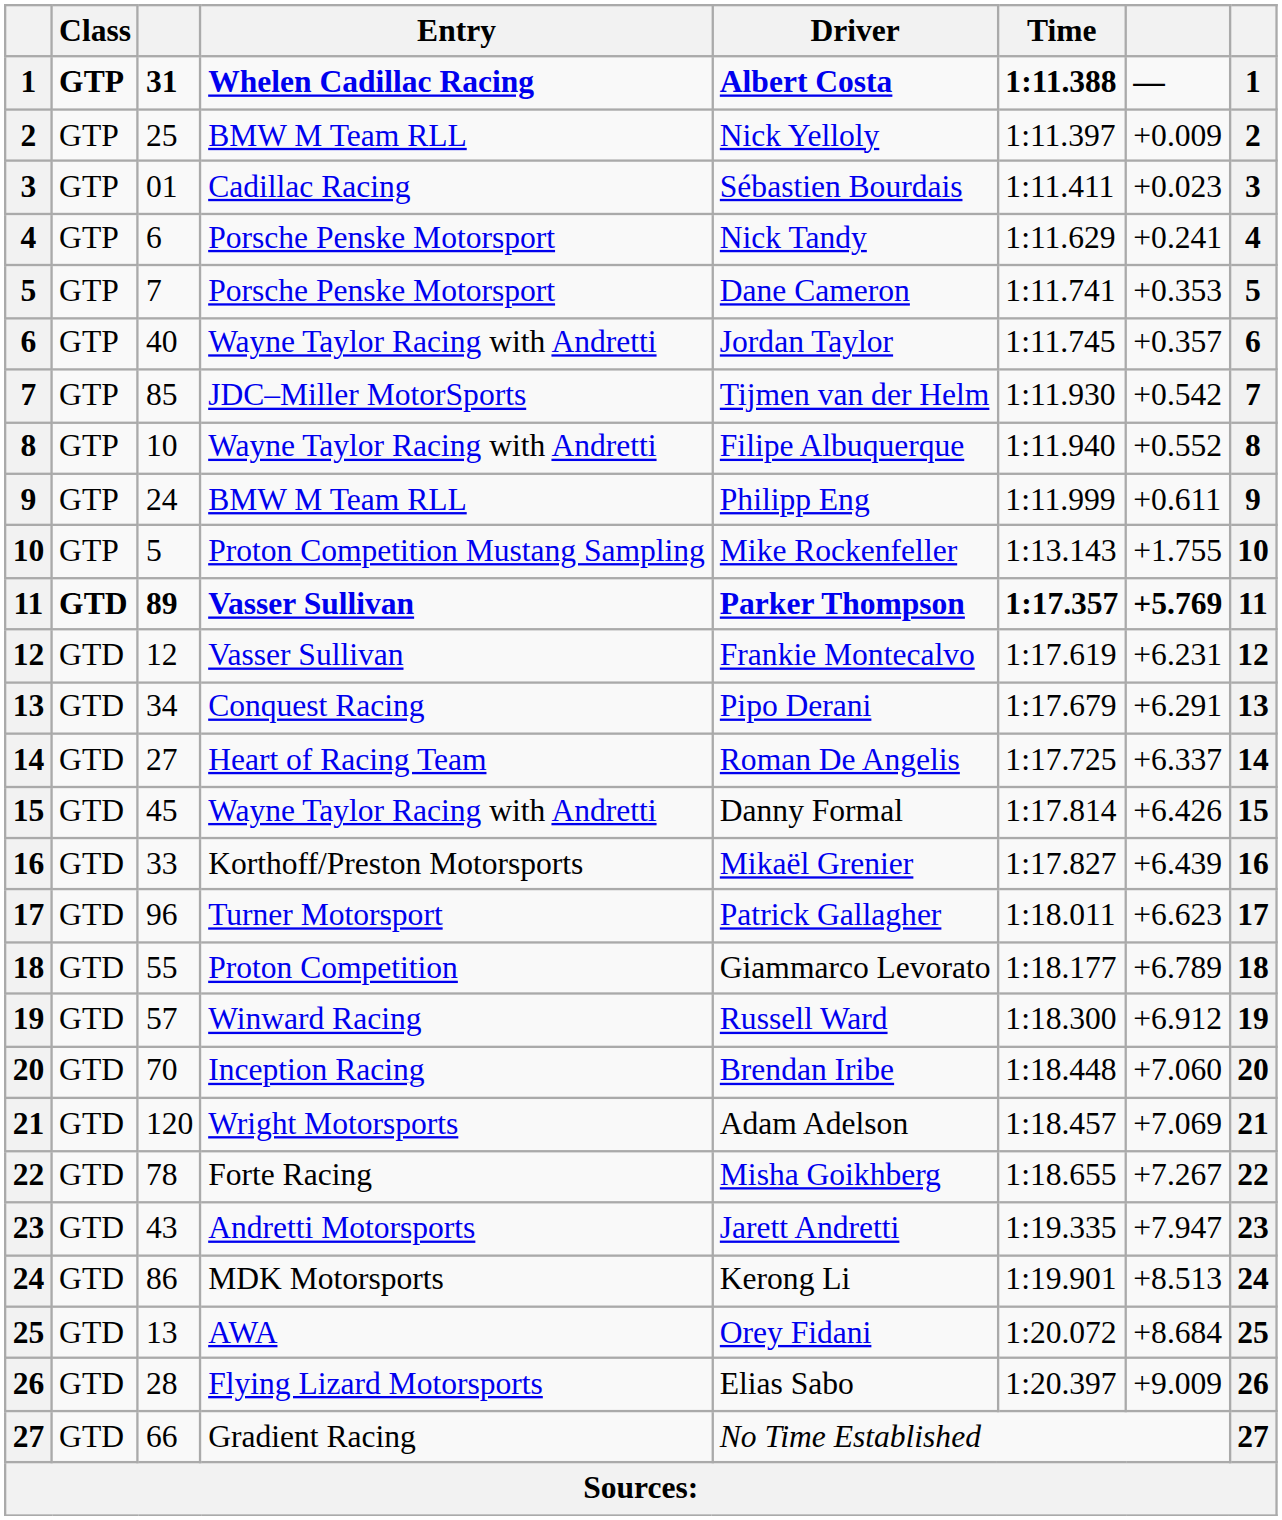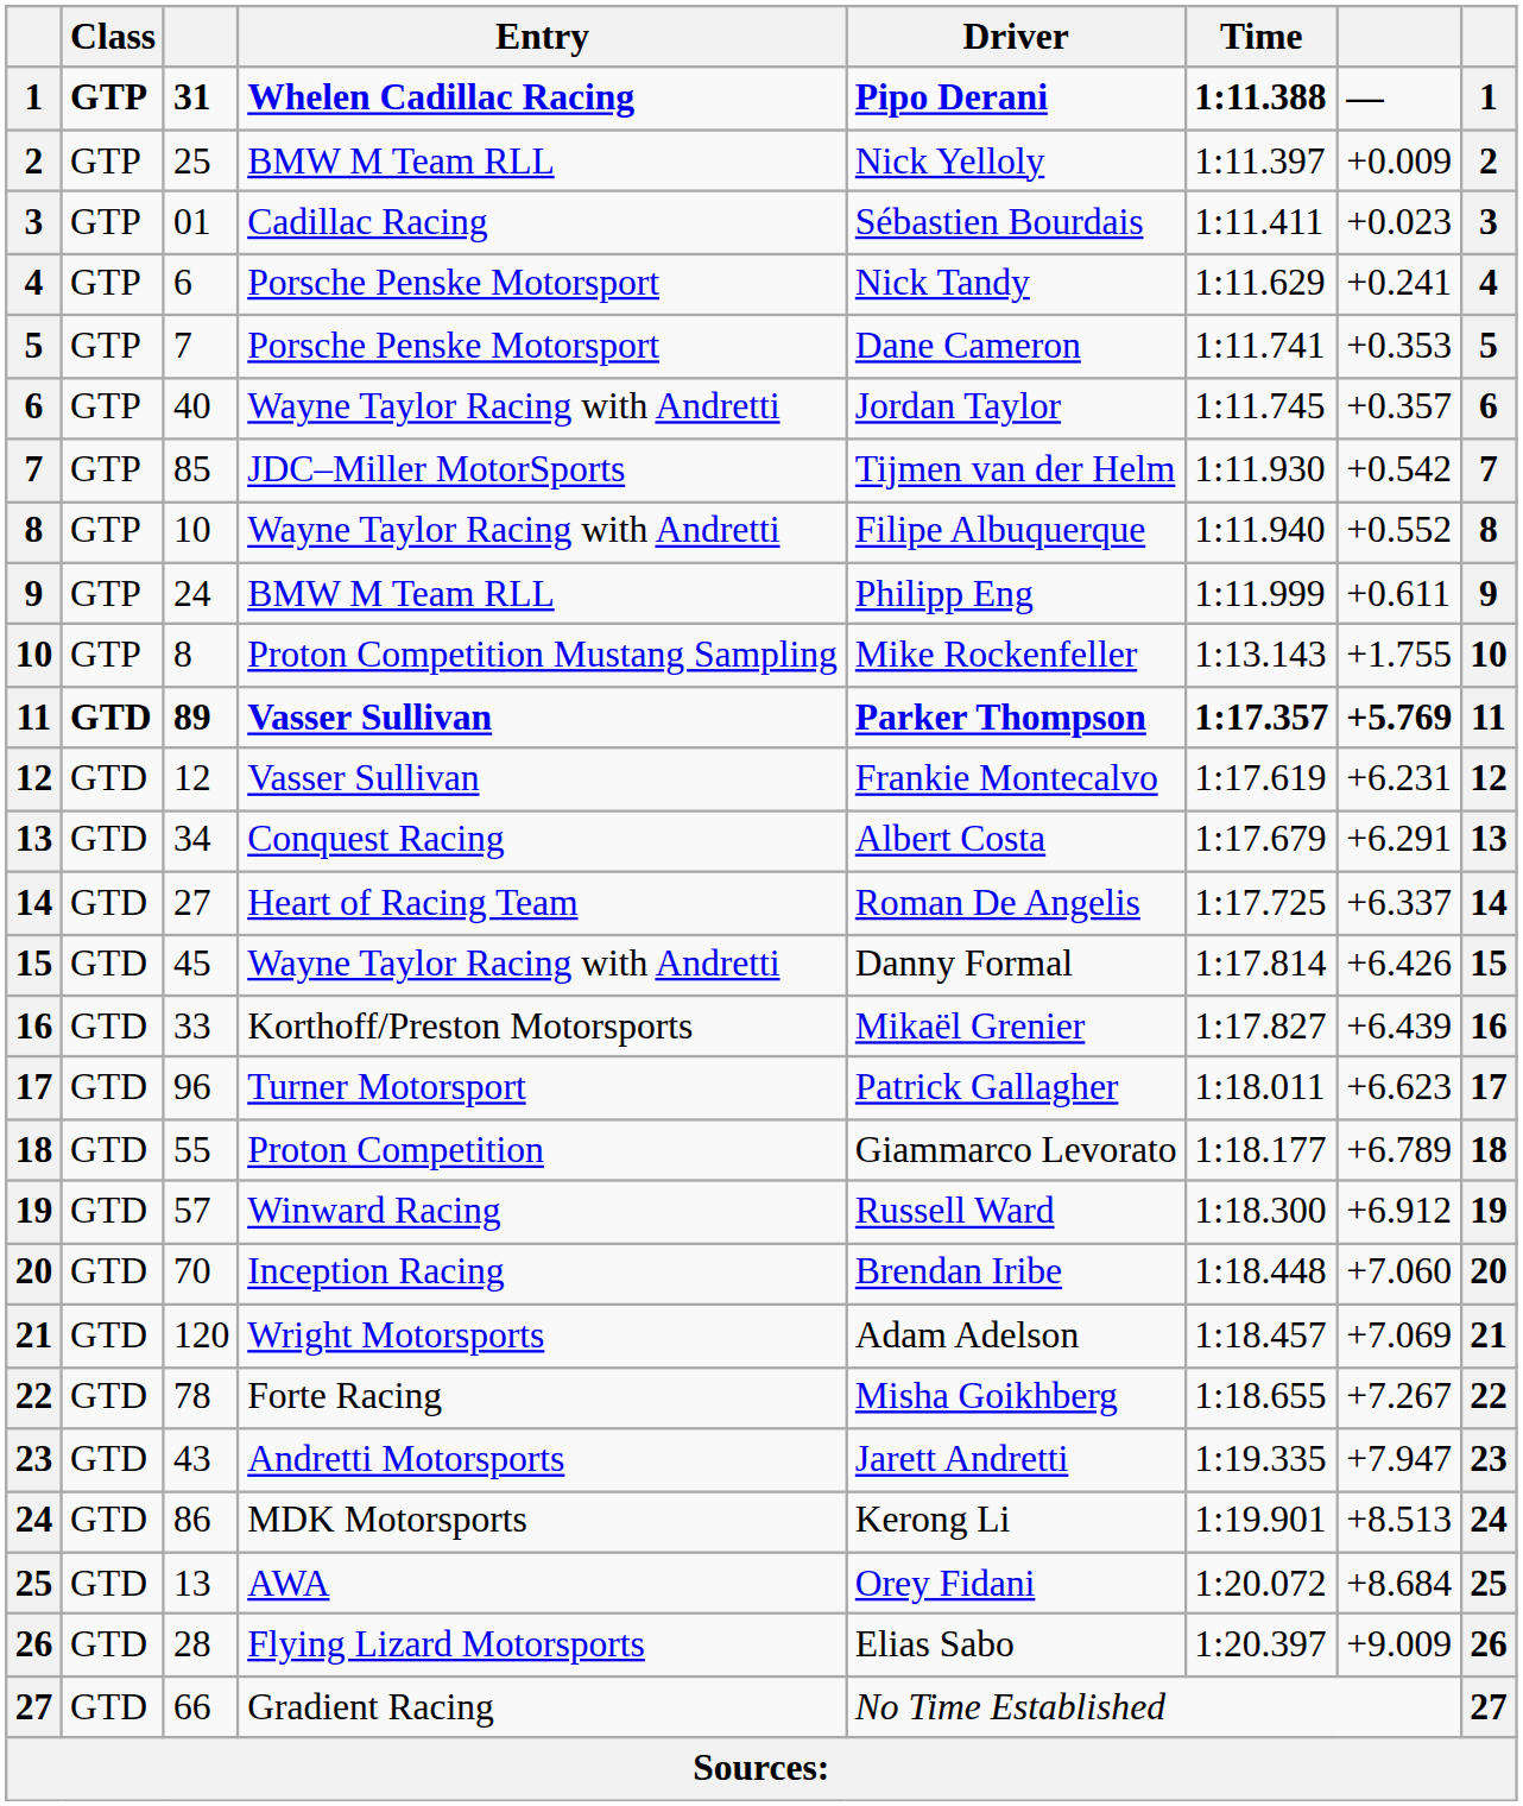row 2 | Driver: Albert Costa -> Pipo Derani
row 11 | column 3: 5 -> 8
row 14 | Driver: Pipo Derani -> Albert Costa
